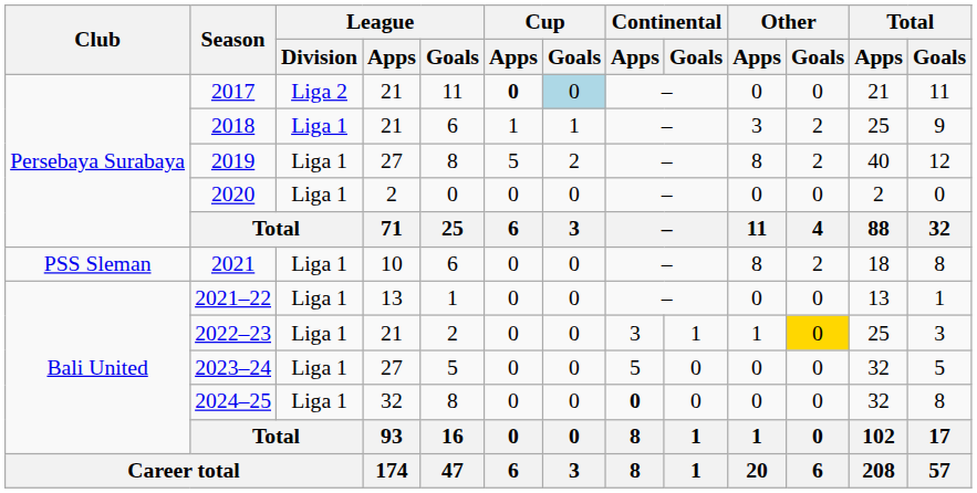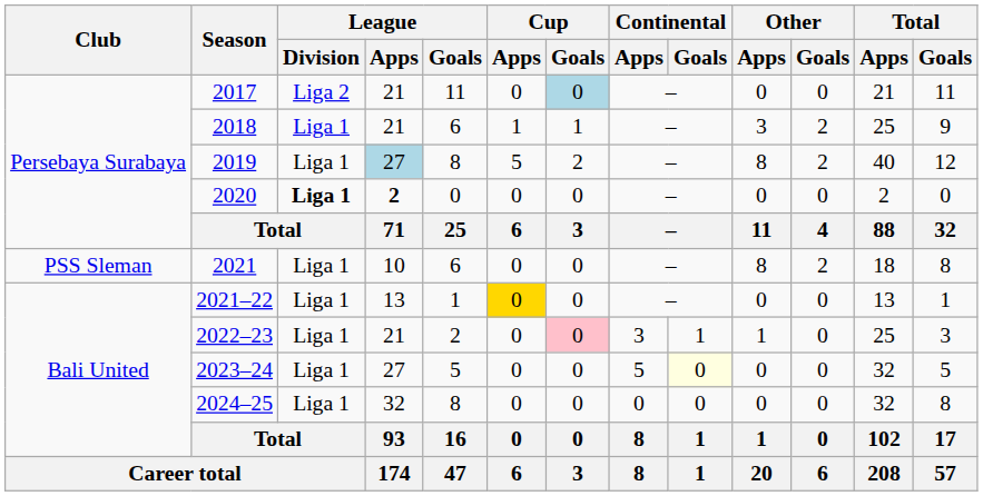2017 | Cup / Apps: bold -> normal
2019 | League / Apps: no background -> lightblue background
2020 | League / Division: normal -> bold
2020 | League / Apps: normal -> bold
2021–22 | Cup / Apps: no background -> gold background
2022–23 | Cup / Goals: no background -> pink background
2022–23 | Other / Goals: gold background -> no background
2023–24 | Continental / Goals: no background -> lightyellow background
2024–25 | Continental / Apps: bold -> normal
